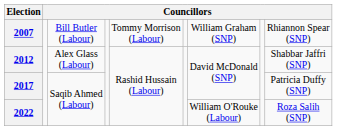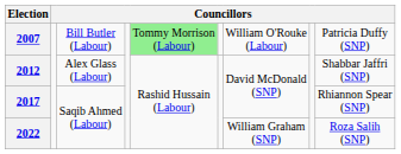2007 | column 5: no background -> lightgreen background
2007 | column 7: William Graham (SNP) -> William O'Rouke (Labour)
2007 | column 9: Rhiannon Spear (SNP) -> Patricia Duffy (SNP)
2017 | column 9: Patricia Duffy (SNP) -> Rhiannon Spear (SNP)
2022 | column 7: William O'Rouke (Labour) -> William Graham (SNP)
